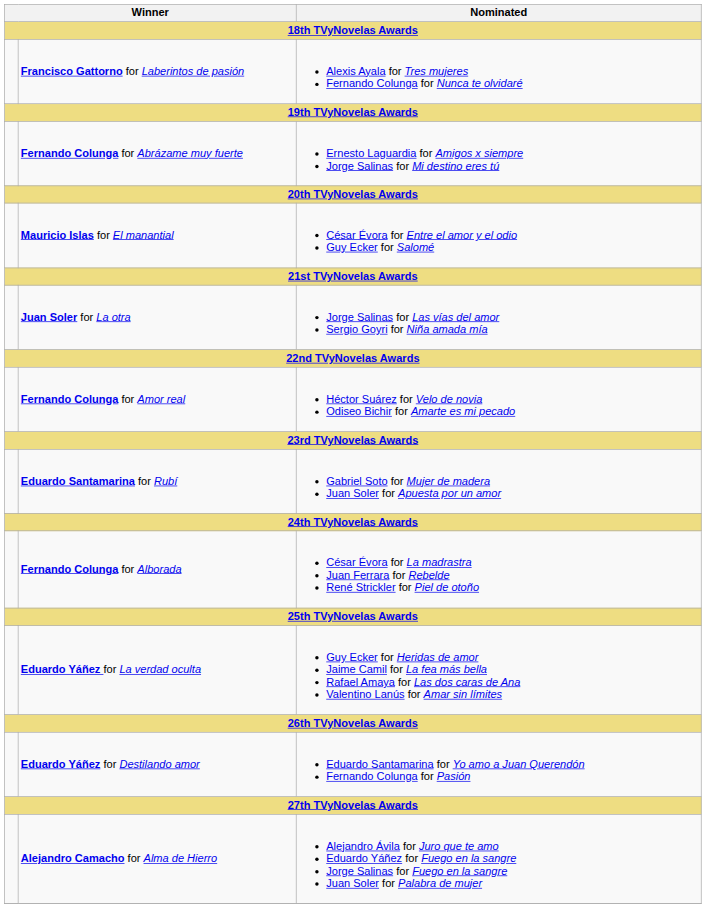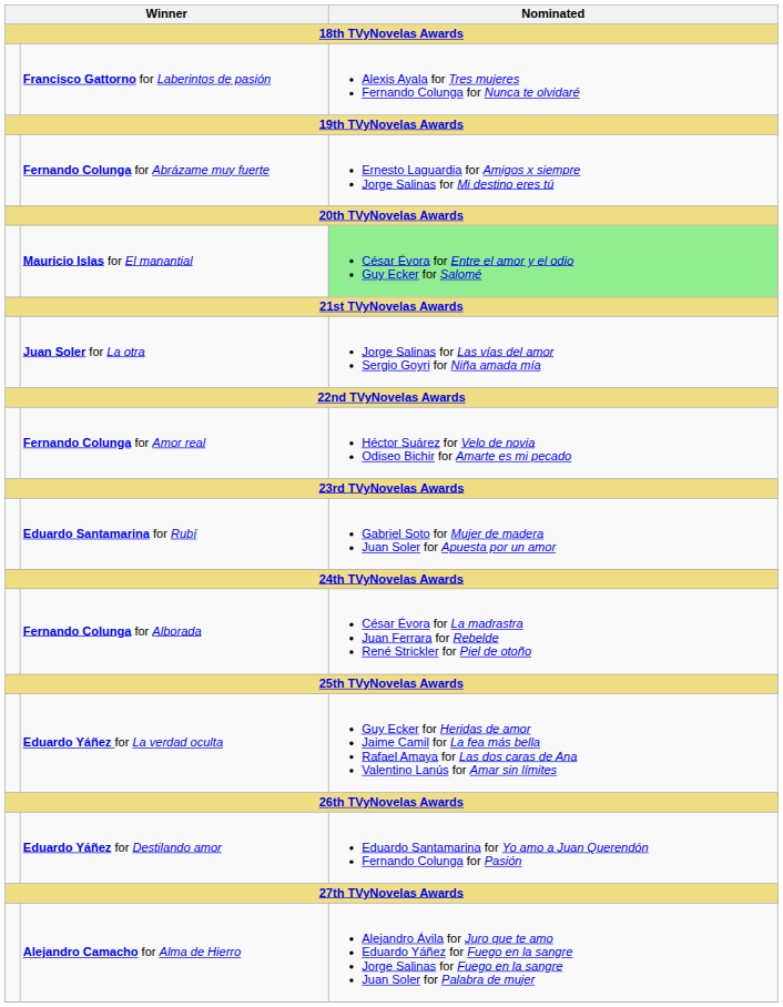Mauricio Islas for El manantial | Nominated: no background -> lightgreen background
